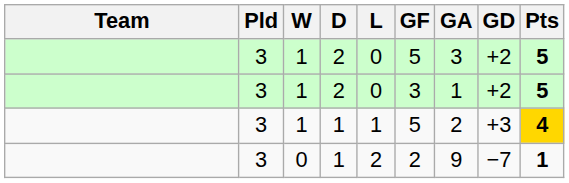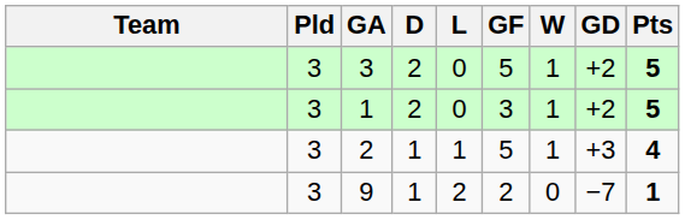columns swapped: W <-> GA
row 4 | Pts: gold background -> no background
